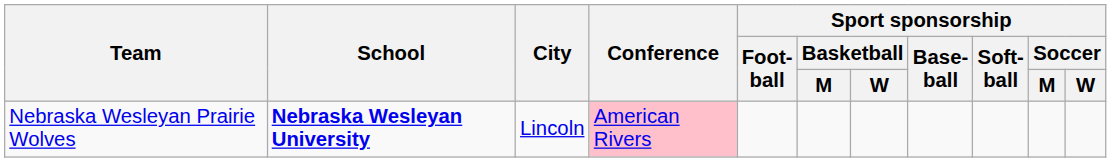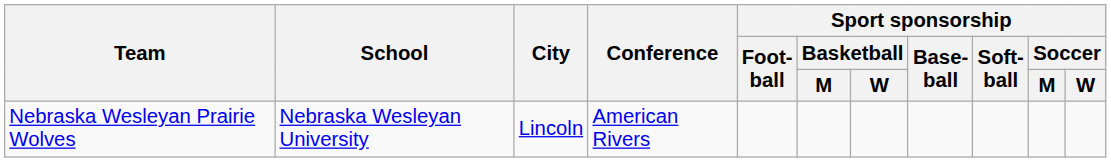Nebraska Wesleyan Prairie Wolves | School: bold -> normal
Nebraska Wesleyan Prairie Wolves | Conference: pink background -> no background
